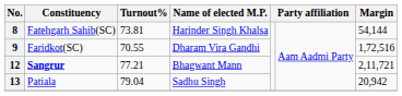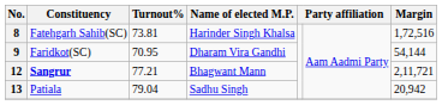8 | Margin: 54,144 -> 1,72,516
9 | Turnout%: 70.55 -> 70.95
9 | Margin: 1,72,516 -> 54,144
